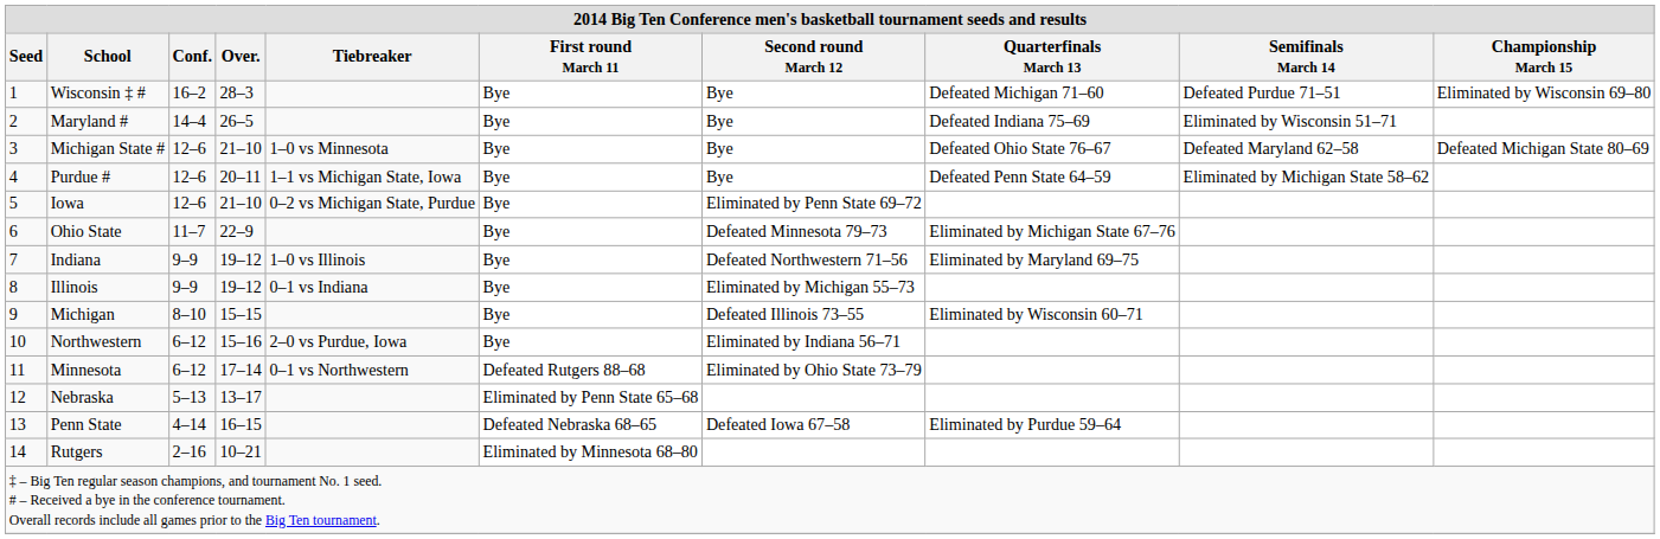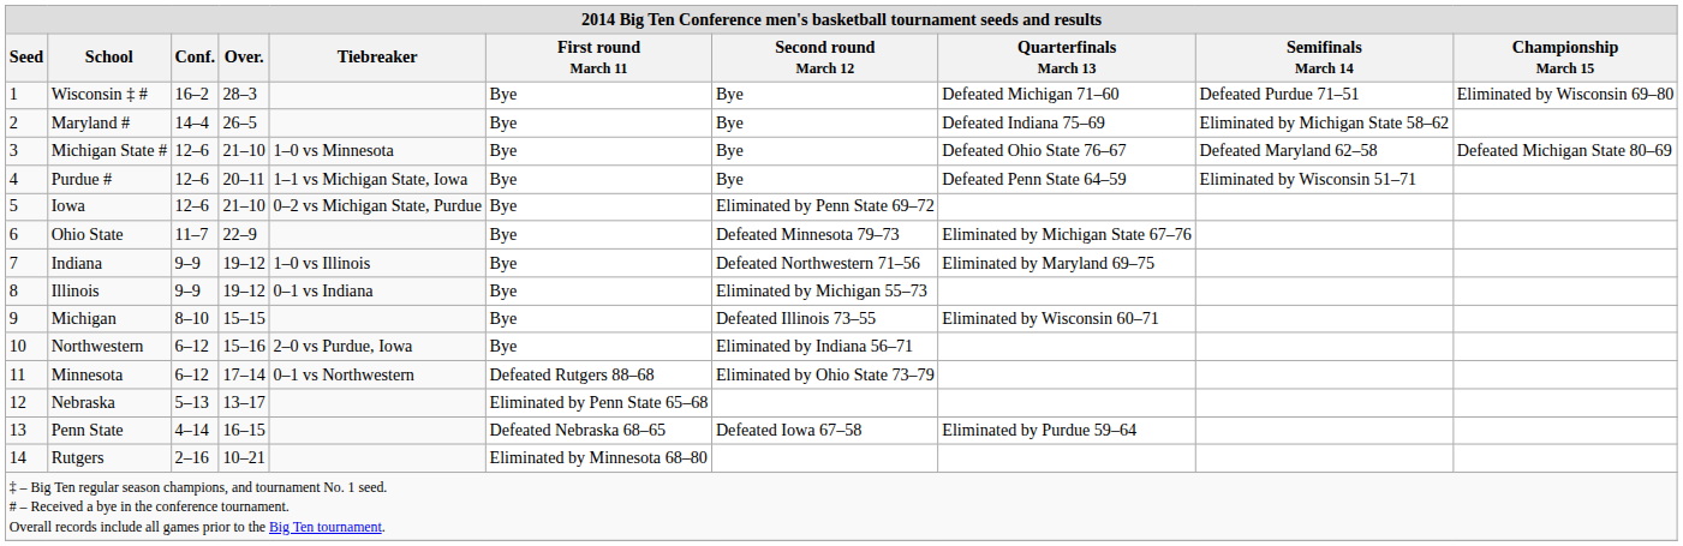Maryland # | Semifinals March 14: Eliminated by Wisconsin 51–71 -> Eliminated by Michigan State 58–62
Purdue # | Semifinals March 14: Eliminated by Michigan State 58–62 -> Eliminated by Wisconsin 51–71
